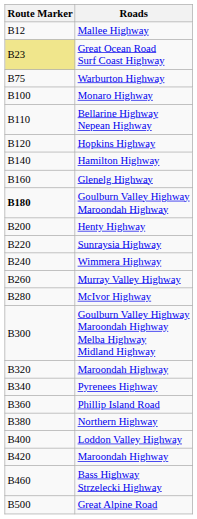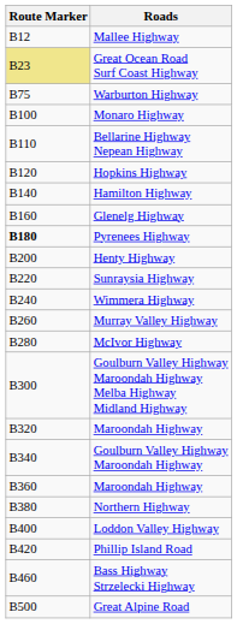row 10 | Roads: Goulburn Valley Highway Maroondah Highway -> Pyrenees Highway
row 18 | Roads: Pyrenees Highway -> Goulburn Valley Highway Maroondah Highway
row 19 | Roads: Phillip Island Road -> Maroondah Highway
row 22 | Roads: Maroondah Highway -> Phillip Island Road
